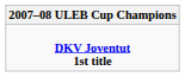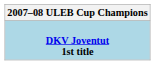row 2 | column 1: no background -> lightblue background
